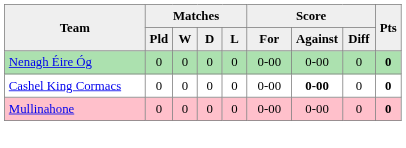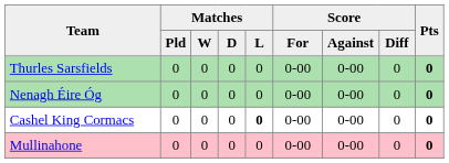+ row: Thurles Sarsfields | 0 | 0 | 0 | 0 | 0-00 | 0-00 | 0 | 0
Cashel King Cormacs | Matches / L: normal -> bold
Cashel King Cormacs | Score / Against: bold -> normal
